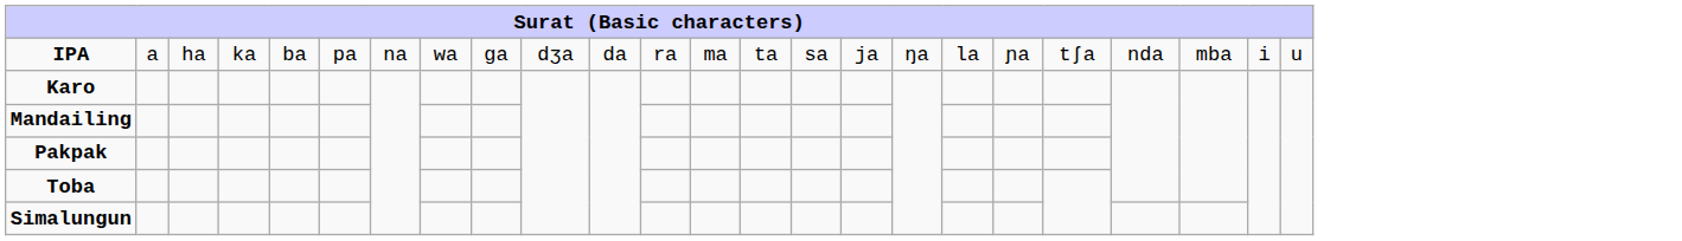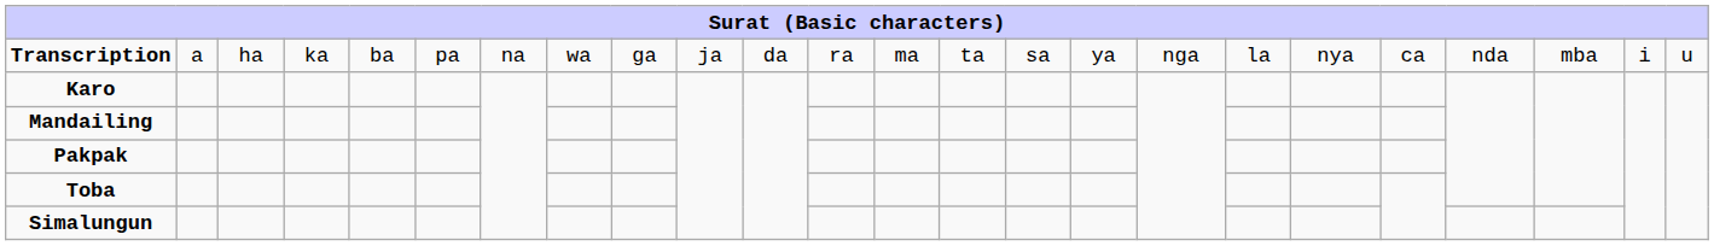- row: IPA | a | ha | ka | ba | pa | na | wa | ga | dʒa | da | ra | ma | ta | sa | ja | ŋa | la | ɲa | tʃa | nda | mba | i | u
+ row: Transcription | a | ha | ka | ba | pa | na | wa | ga | ja | da | ra | ma | ta | sa | ya | nga | la | nya | ca | nda | mba | i | u
